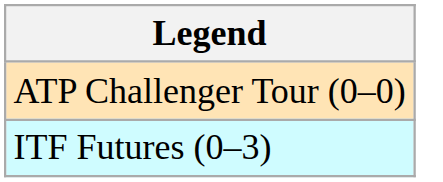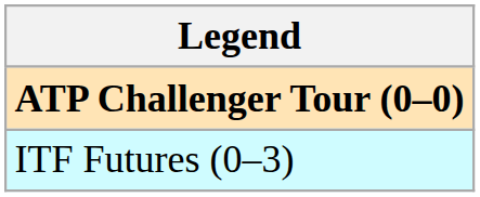row 2 | column 1: normal -> bold
